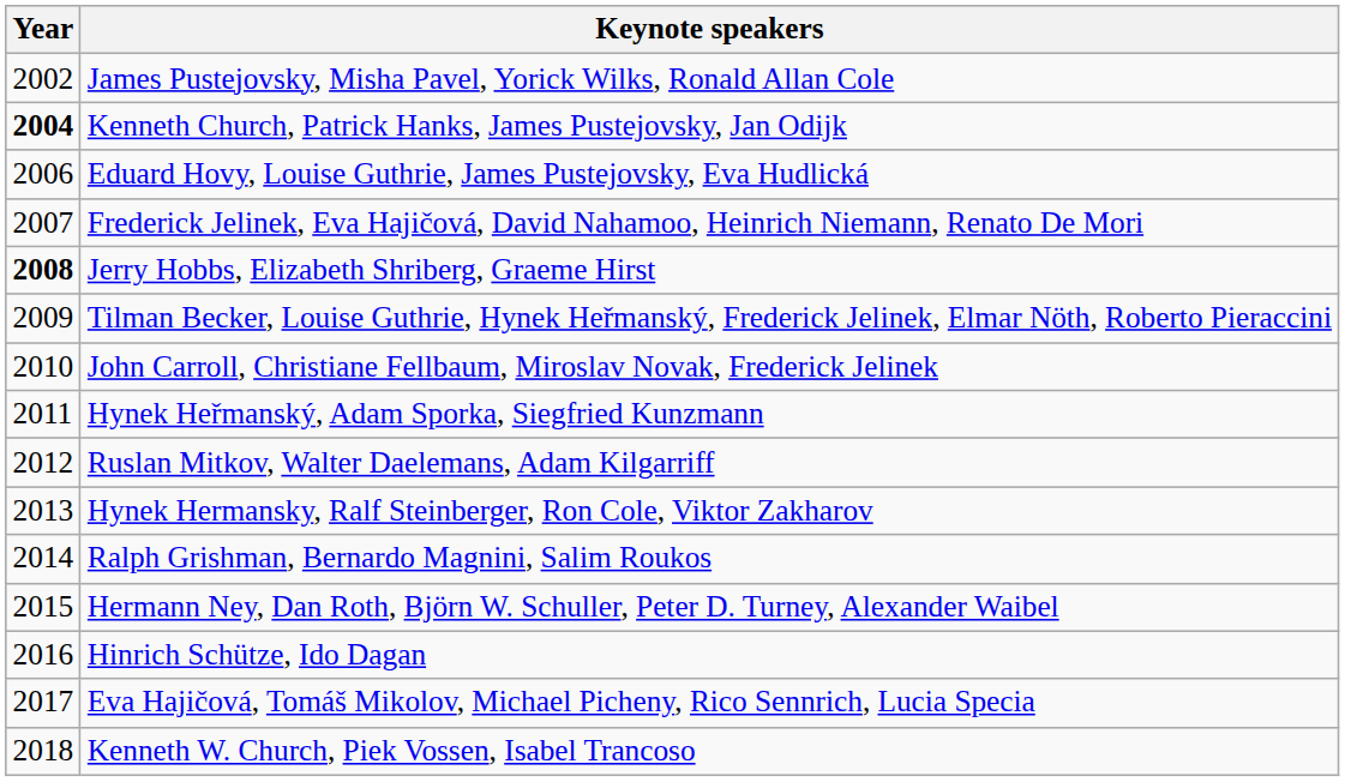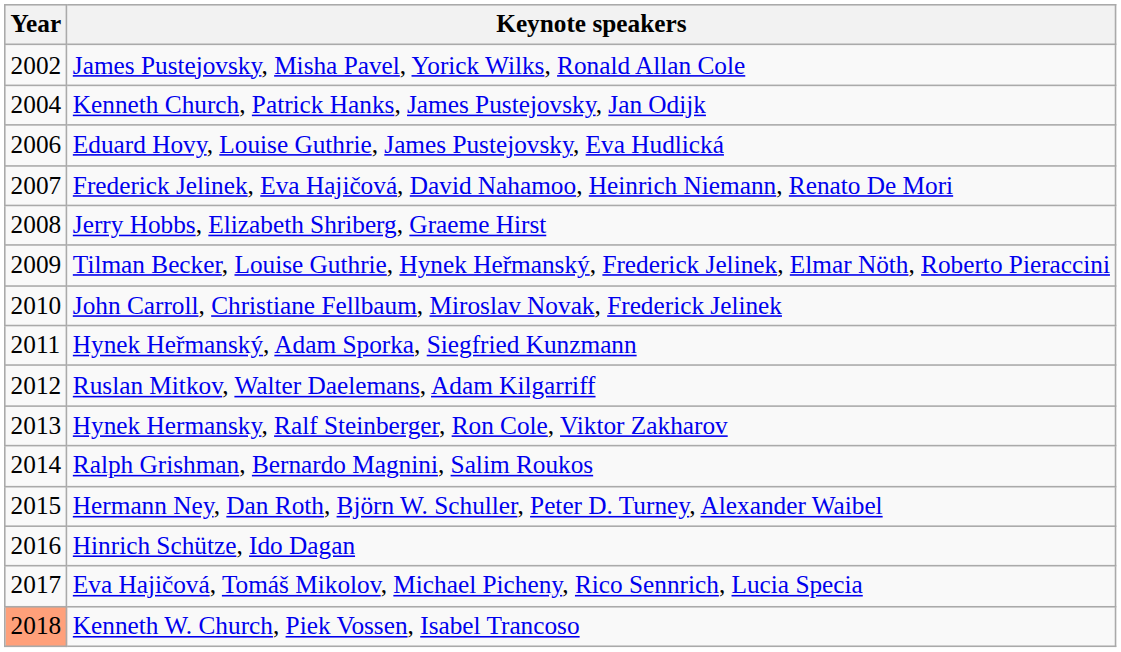Kenneth Church, Patrick Hanks, James Pustejovsky, Jan Odijk | Year: bold -> normal
Jerry Hobbs, Elizabeth Shriberg, Graeme Hirst | Year: bold -> normal
Kenneth W. Church, Piek Vossen, Isabel Trancoso | Year: no background -> lightsalmon background
